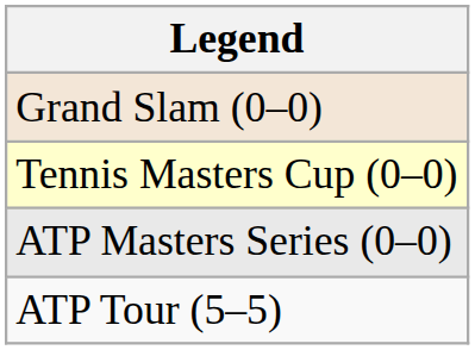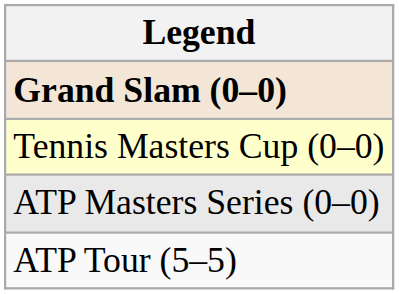row 2 | column 1: normal -> bold
